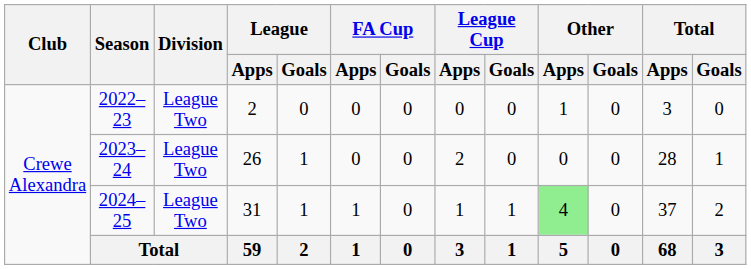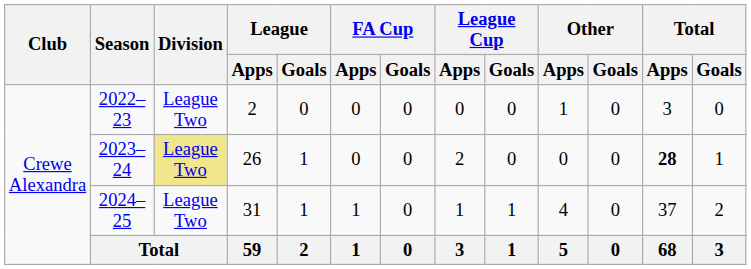2023–24 | Division: no background -> khaki background
2023–24 | Total / Apps: normal -> bold
2024–25 | Other / Apps: lightgreen background -> no background
